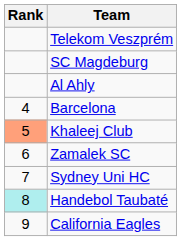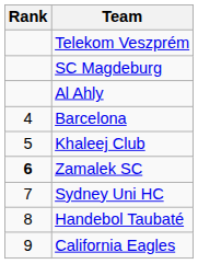Khaleej Club | Rank: lightsalmon background -> no background
Zamalek SC | Rank: normal -> bold
Handebol Taubaté | Rank: paleturquoise background -> no background
